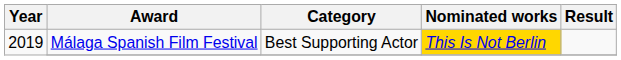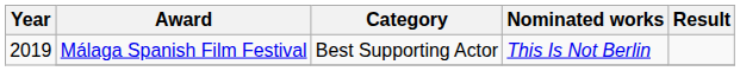Málaga Spanish Film Festival | Nominated works: gold background -> no background
